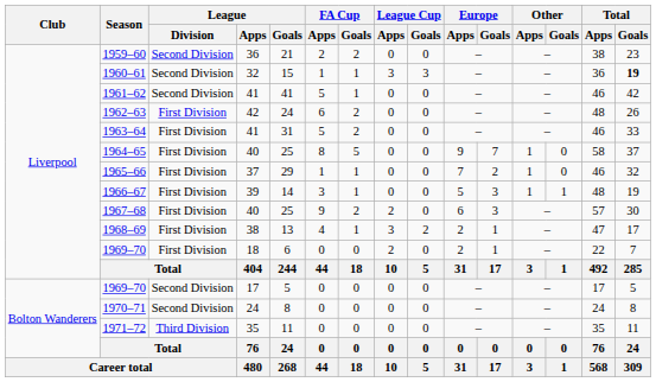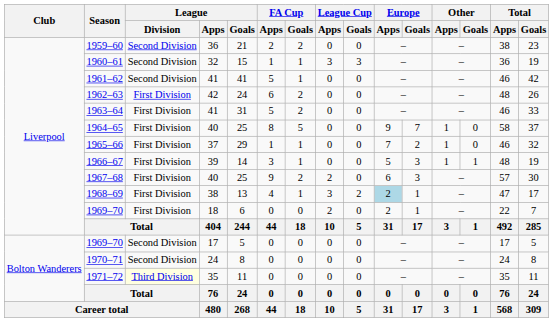1960–61 | Total / Goals: bold -> normal
1968–69 | Europe / Apps: no background -> lightblue background
1971–72 | League / Division: no background -> lightyellow background
